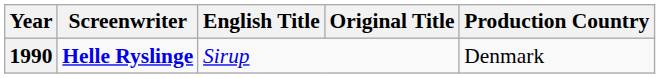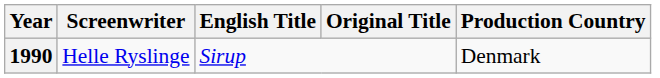1990 | Screenwriter: bold -> normal
